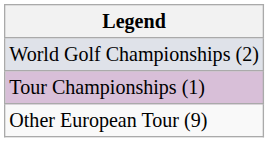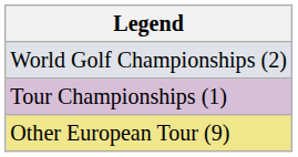row 4 | column 1: no background -> khaki background
